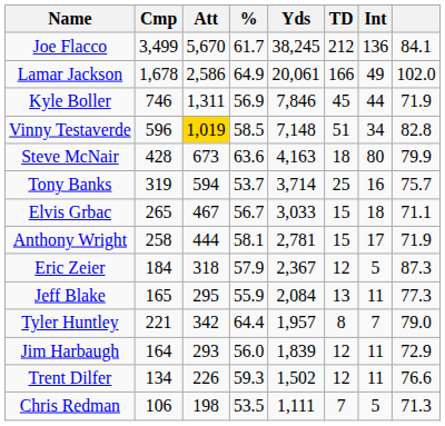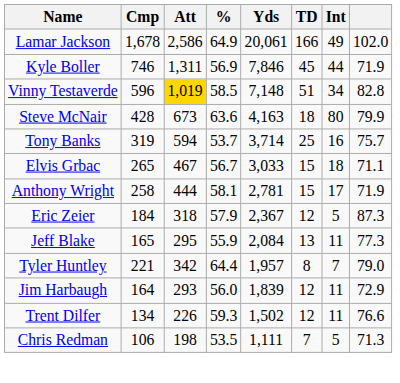- row: Joe Flacco | 3,499 | 5,670 | 61.7 | 38,245 | 212 | 136 | 84.1
